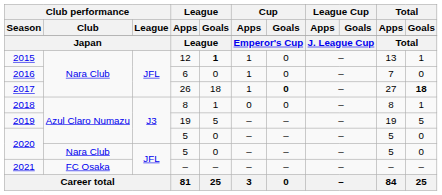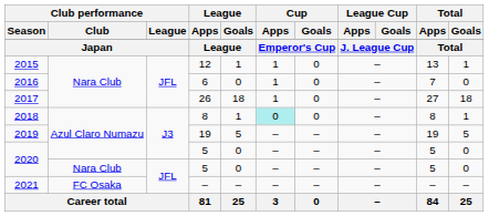2015 | League / Goals: bold -> normal
2017 | Cup / Goals: bold -> normal
2017 | Total / Goals: bold -> normal
2018 | Cup / Apps: no background -> paleturquoise background
